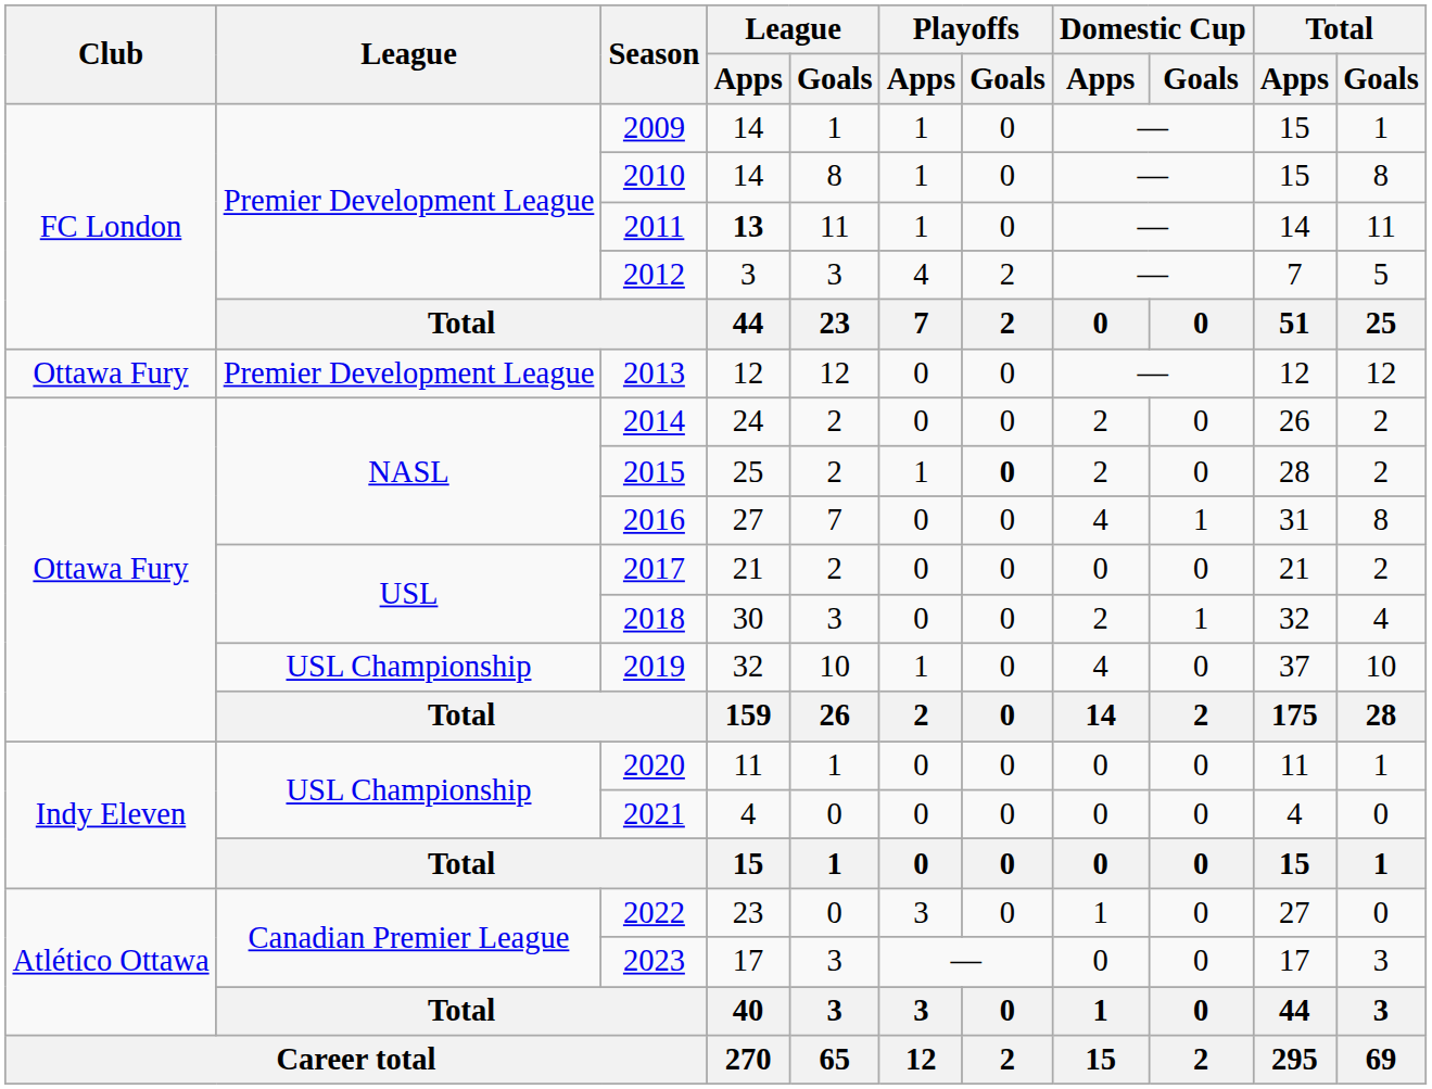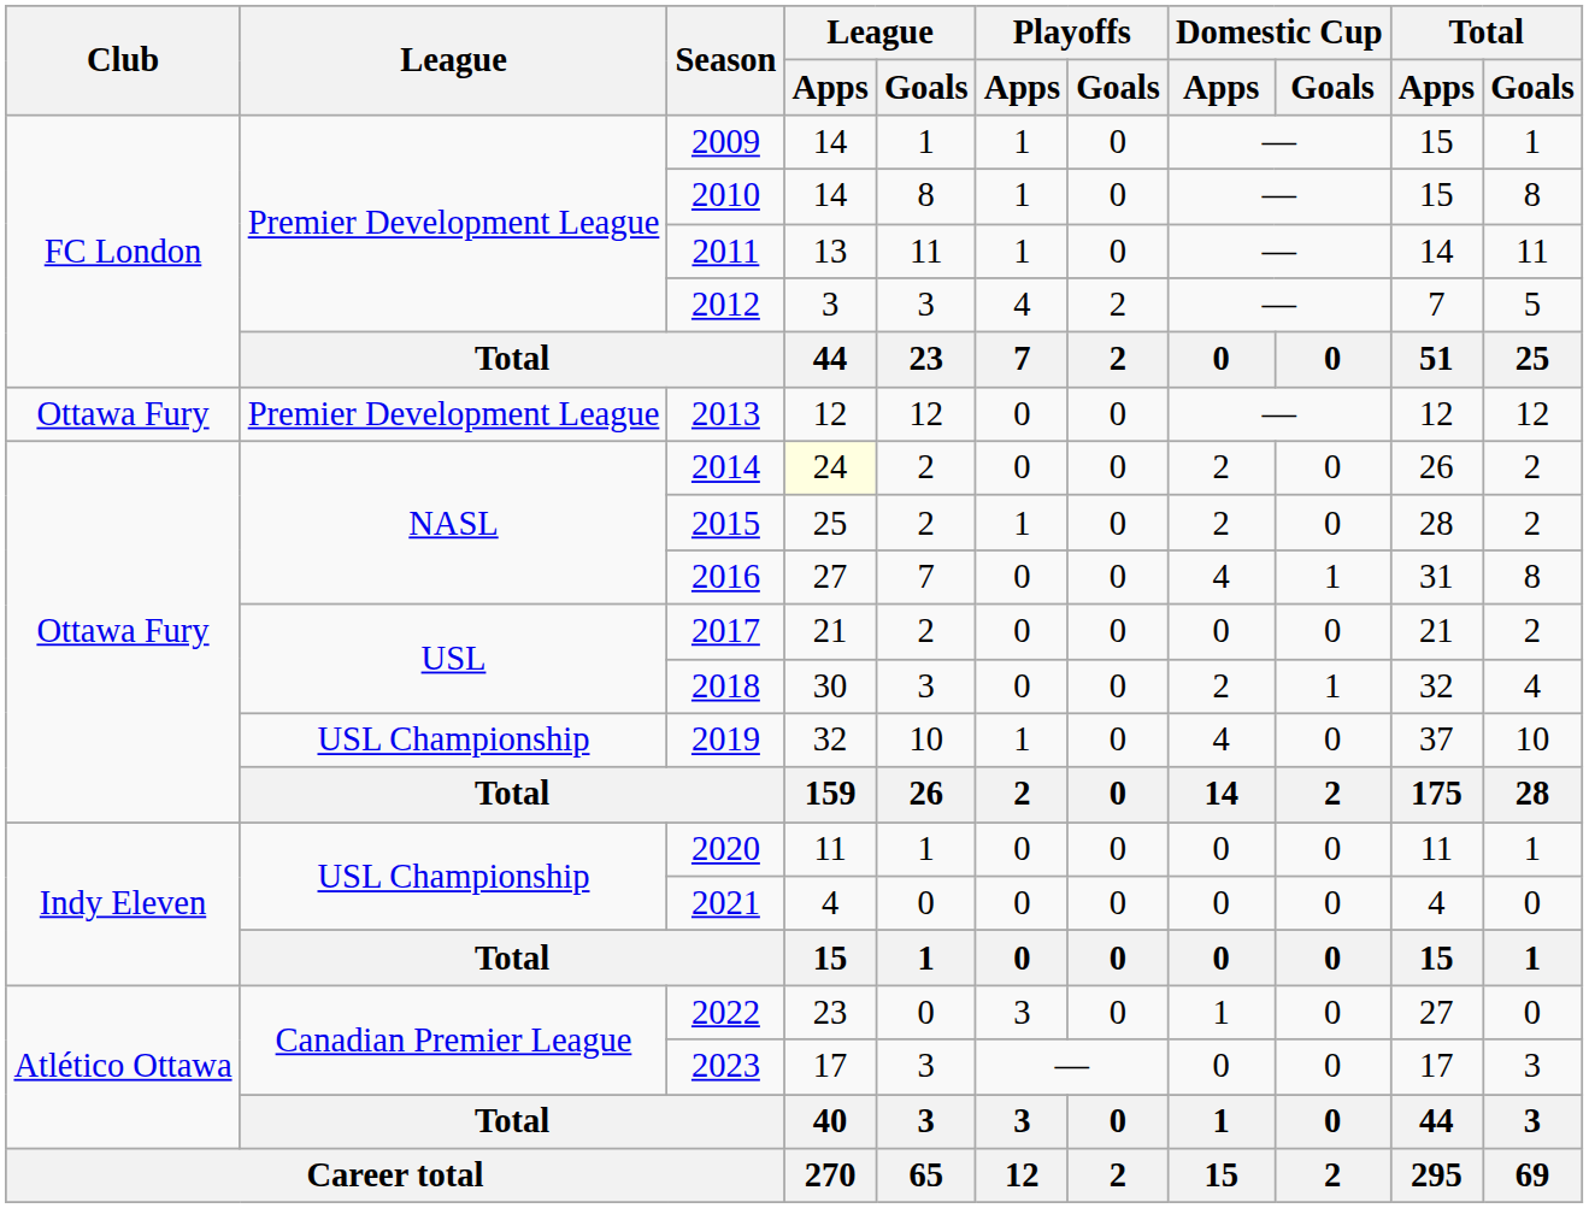2011 | League / Apps: bold -> normal
2014 | League / Apps: no background -> lightyellow background
2015 | Playoffs / Goals: bold -> normal
